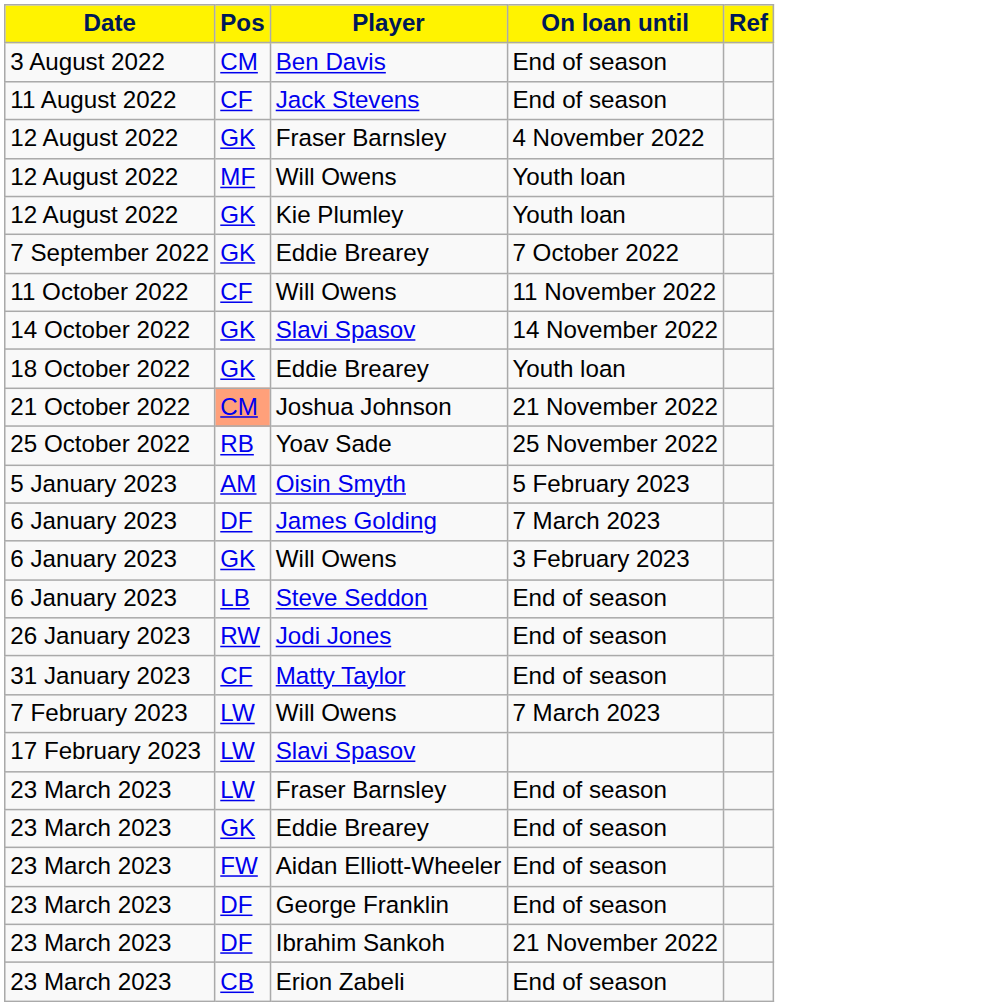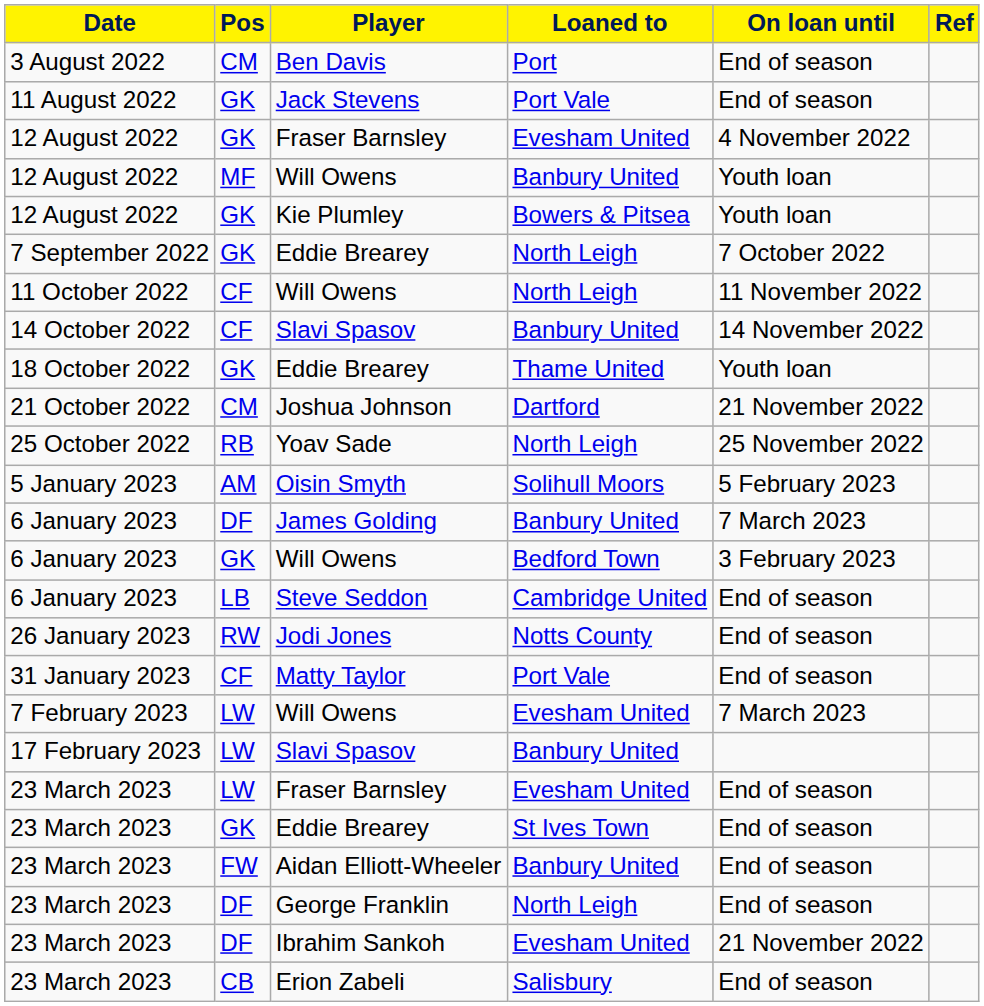+ column: Loaned to | Port | Port Vale | Evesham United | Banbury United | Bowers & Pitsea | North Leigh | North Leigh | Banbury United | Thame United | Dartford | North Leigh | Solihull Moors | Banbury United | Bedford Town | Cambridge United | Notts County | Port Vale | Evesham United | Banbury United | Evesham United | St Ives Town | Banbury United | North Leigh | Evesham United | Salisbury
Jack Stevens | Pos: CF -> GK
14 October 2022 / Slavi Spasov | Pos: GK -> CF
Joshua Johnson | Pos: lightsalmon background -> no background
